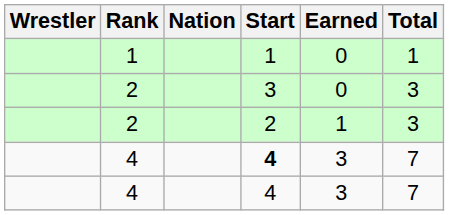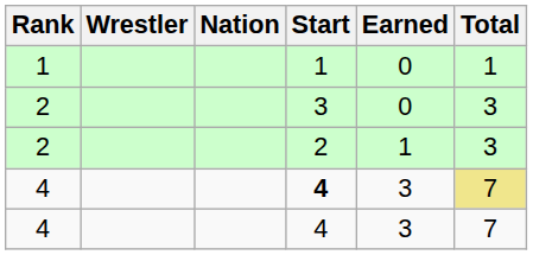columns swapped: Rank <-> Wrestler
row 5 | Total: no background -> khaki background
